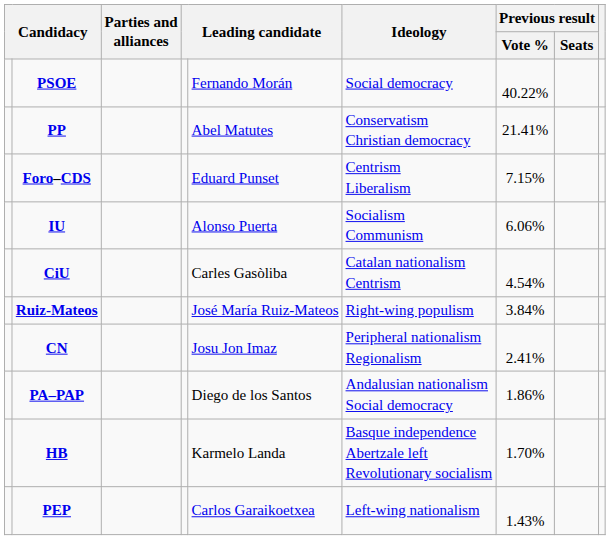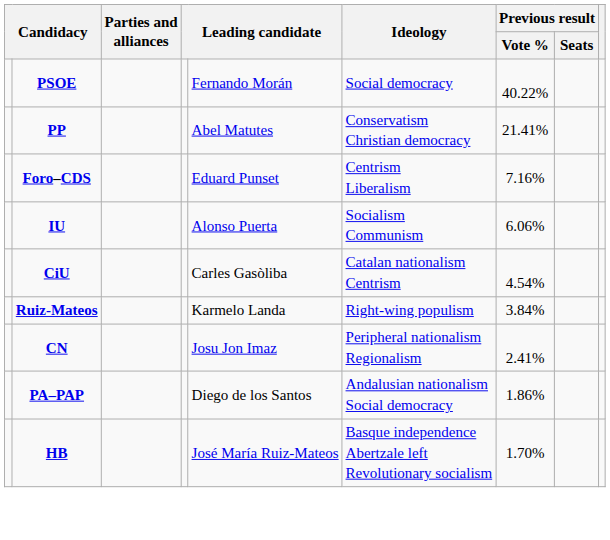Foro–CDS | Previous result / Vote %: 7.15% -> 7.16%
Ruiz-Mateos | column 5: José María Ruiz-Mateos -> Karmelo Landa
HB | column 5: Karmelo Landa -> José María Ruiz-Mateos
- row: PEP | Carlos Garaikoetxea | Left-wing nationalism | 1.43%
